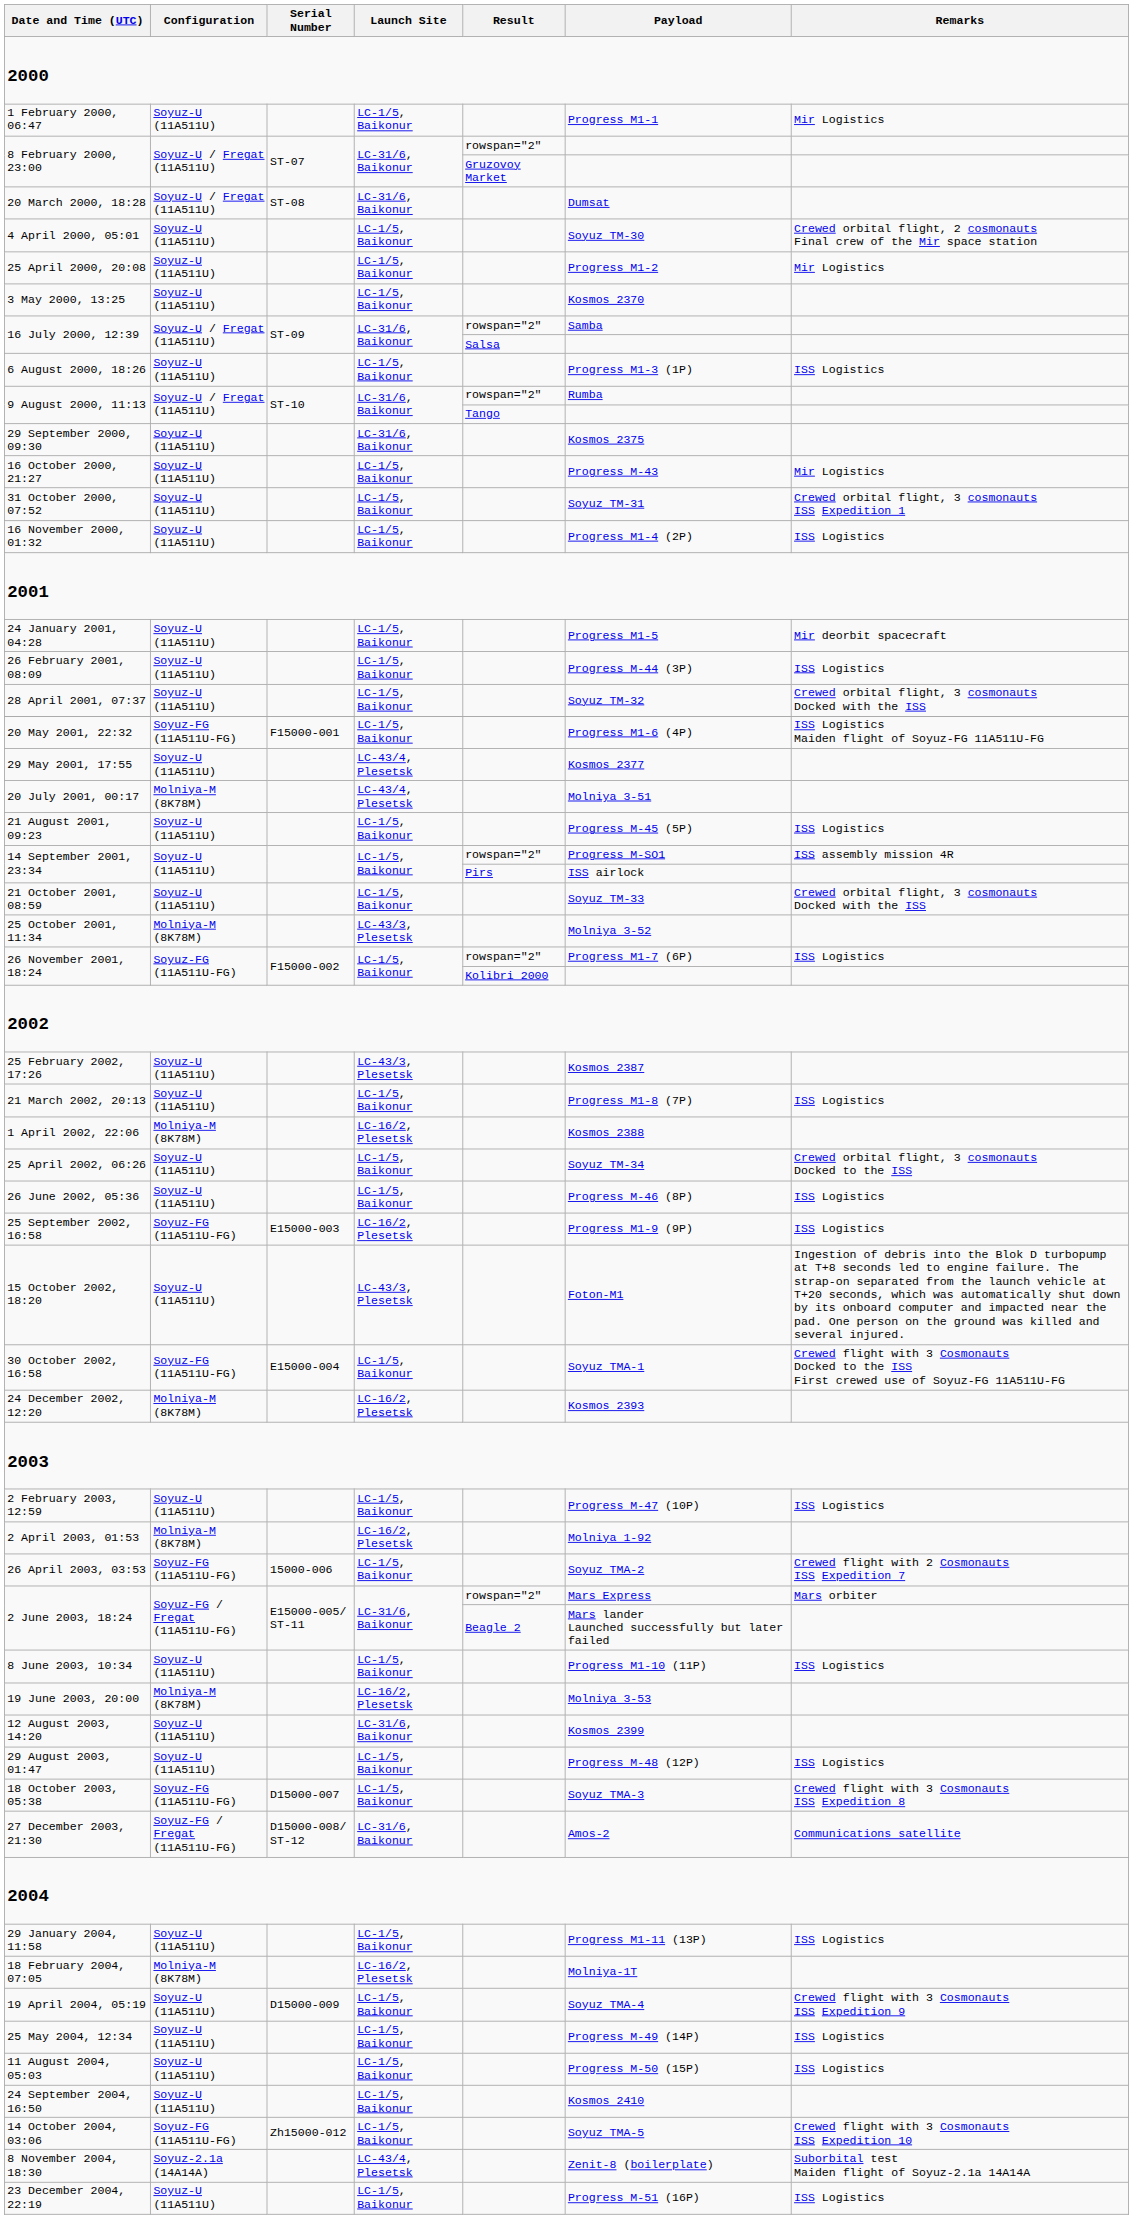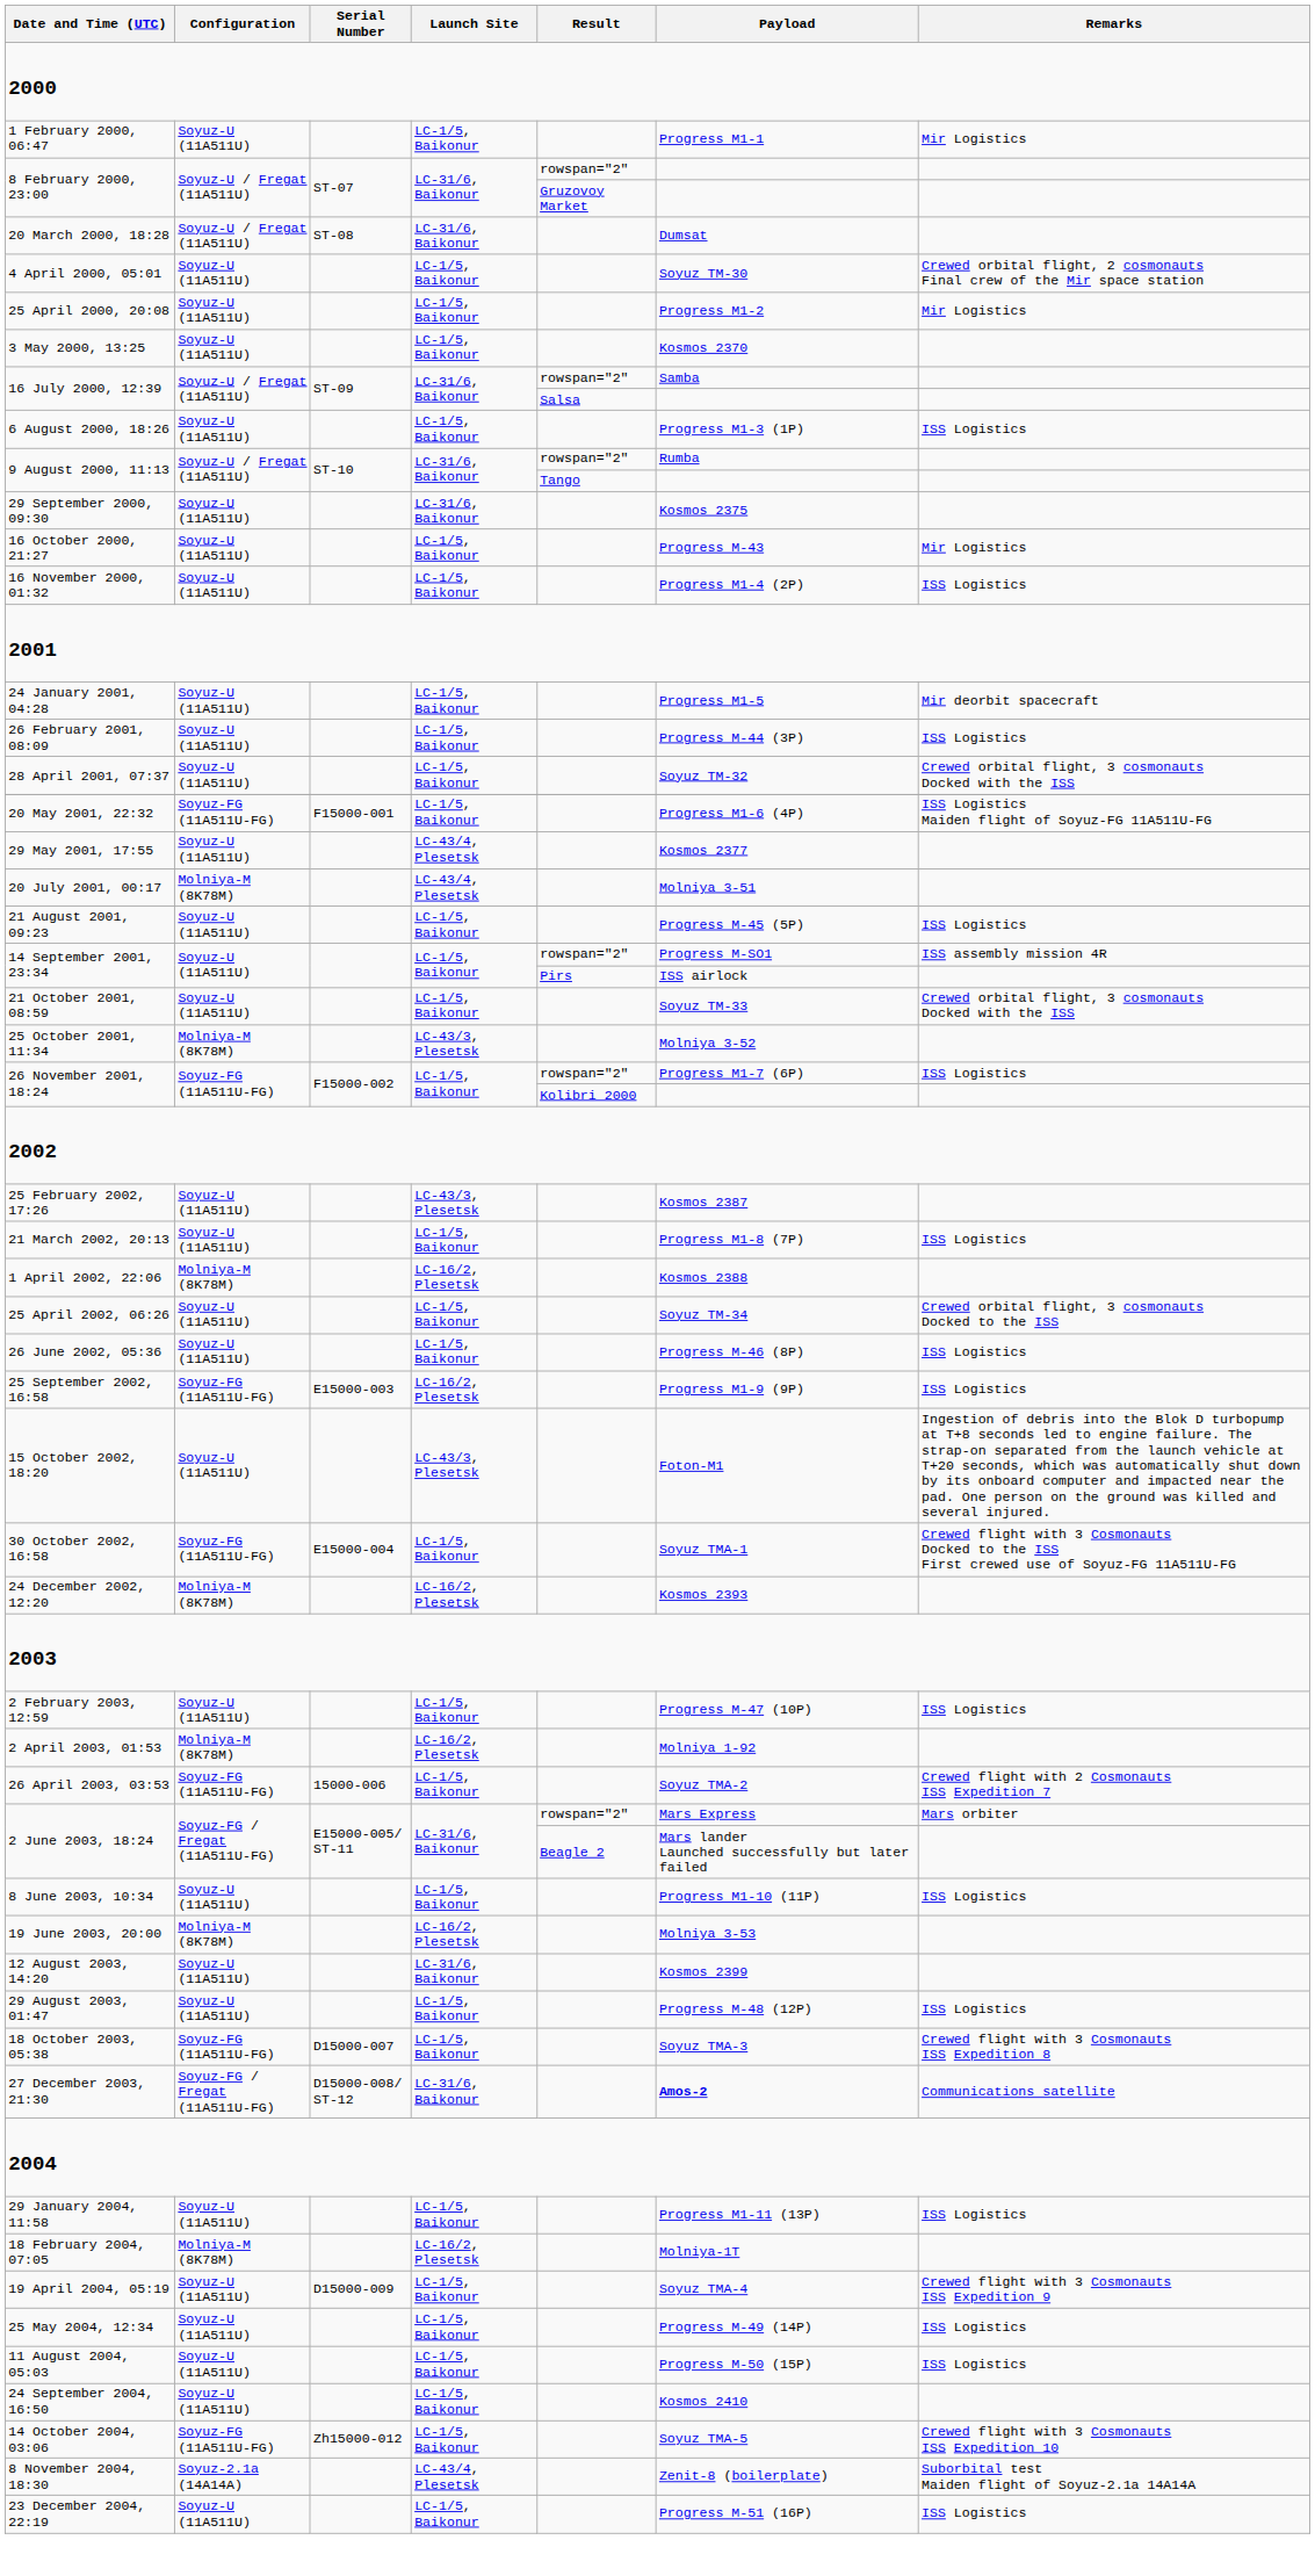- row: 31 October 2000, 07:52 | Soyuz-U (11A511U) | LC-1/5, Baikonur | Soyuz TM-31 | Crewed orbital flight, 3 cosmonauts ISS Expedition 1
27 December 2003, 21:30 | Payload: normal -> bold
